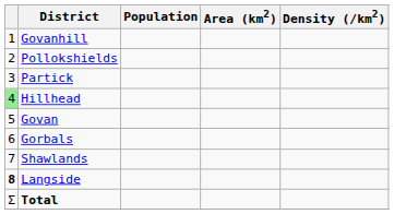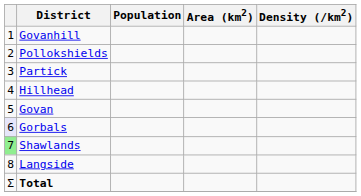Hillhead | column 1: lightgreen background -> no background
Gorbals | column 1: no background -> lavender background
Shawlands | column 1: no background -> lightgreen background
Langside | column 1: bold -> normal
